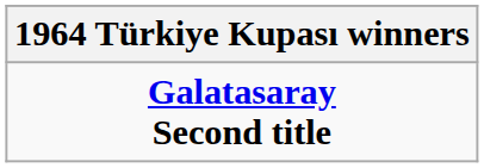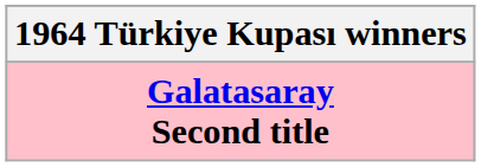row 2 | column 1: no background -> pink background
